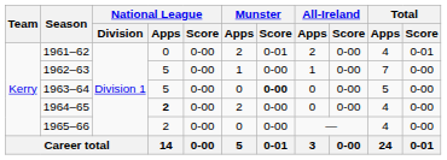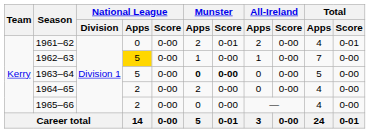1962–63 | National League / Apps: no background -> gold background
1963–64 | Munster / Apps: normal -> bold
1964–65 | National League / Apps: bold -> normal
